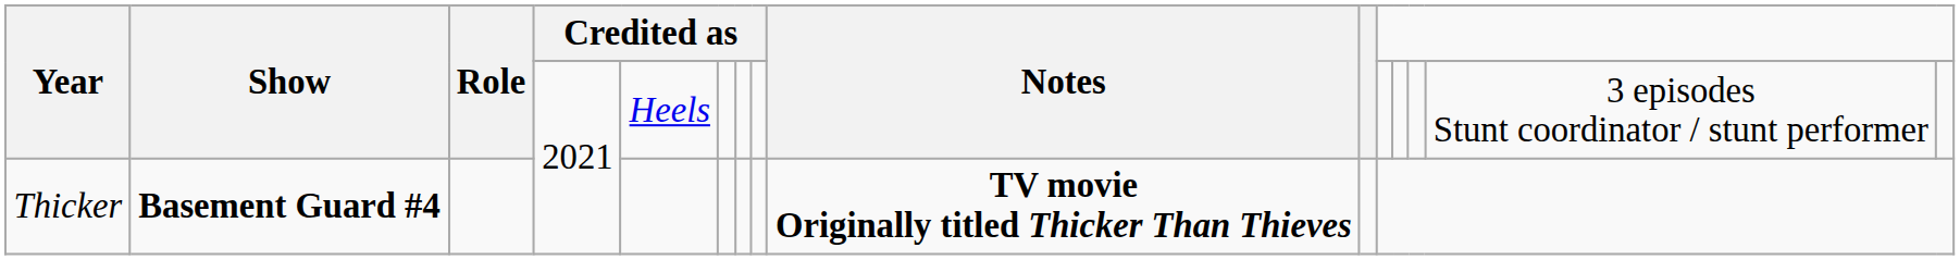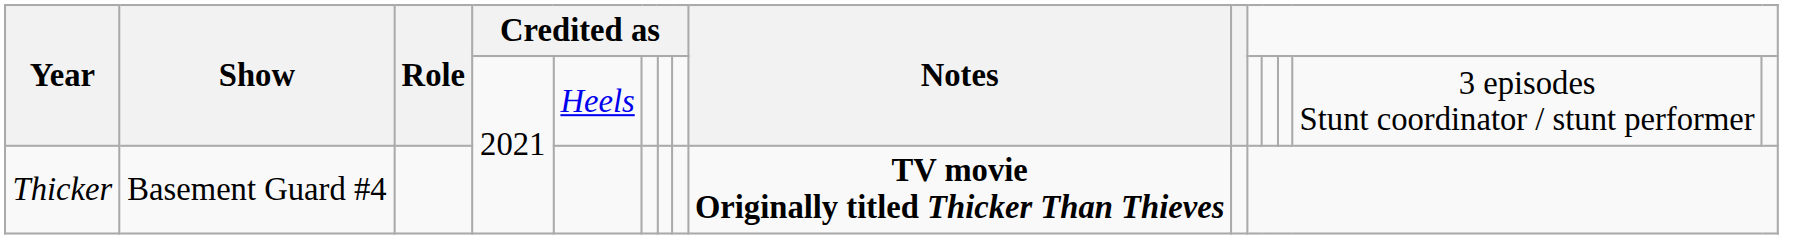Thicker | Show: bold -> normal
